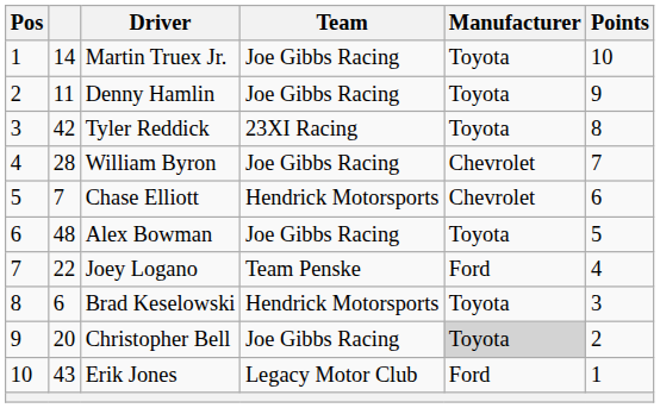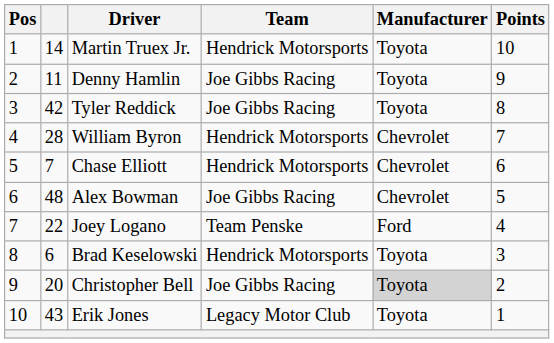Martin Truex Jr. | Team: Joe Gibbs Racing -> Hendrick Motorsports
Tyler Reddick | Team: 23XI Racing -> Joe Gibbs Racing
William Byron | Team: Joe Gibbs Racing -> Hendrick Motorsports
Alex Bowman | Manufacturer: Toyota -> Chevrolet
Erik Jones | Manufacturer: Ford -> Toyota
